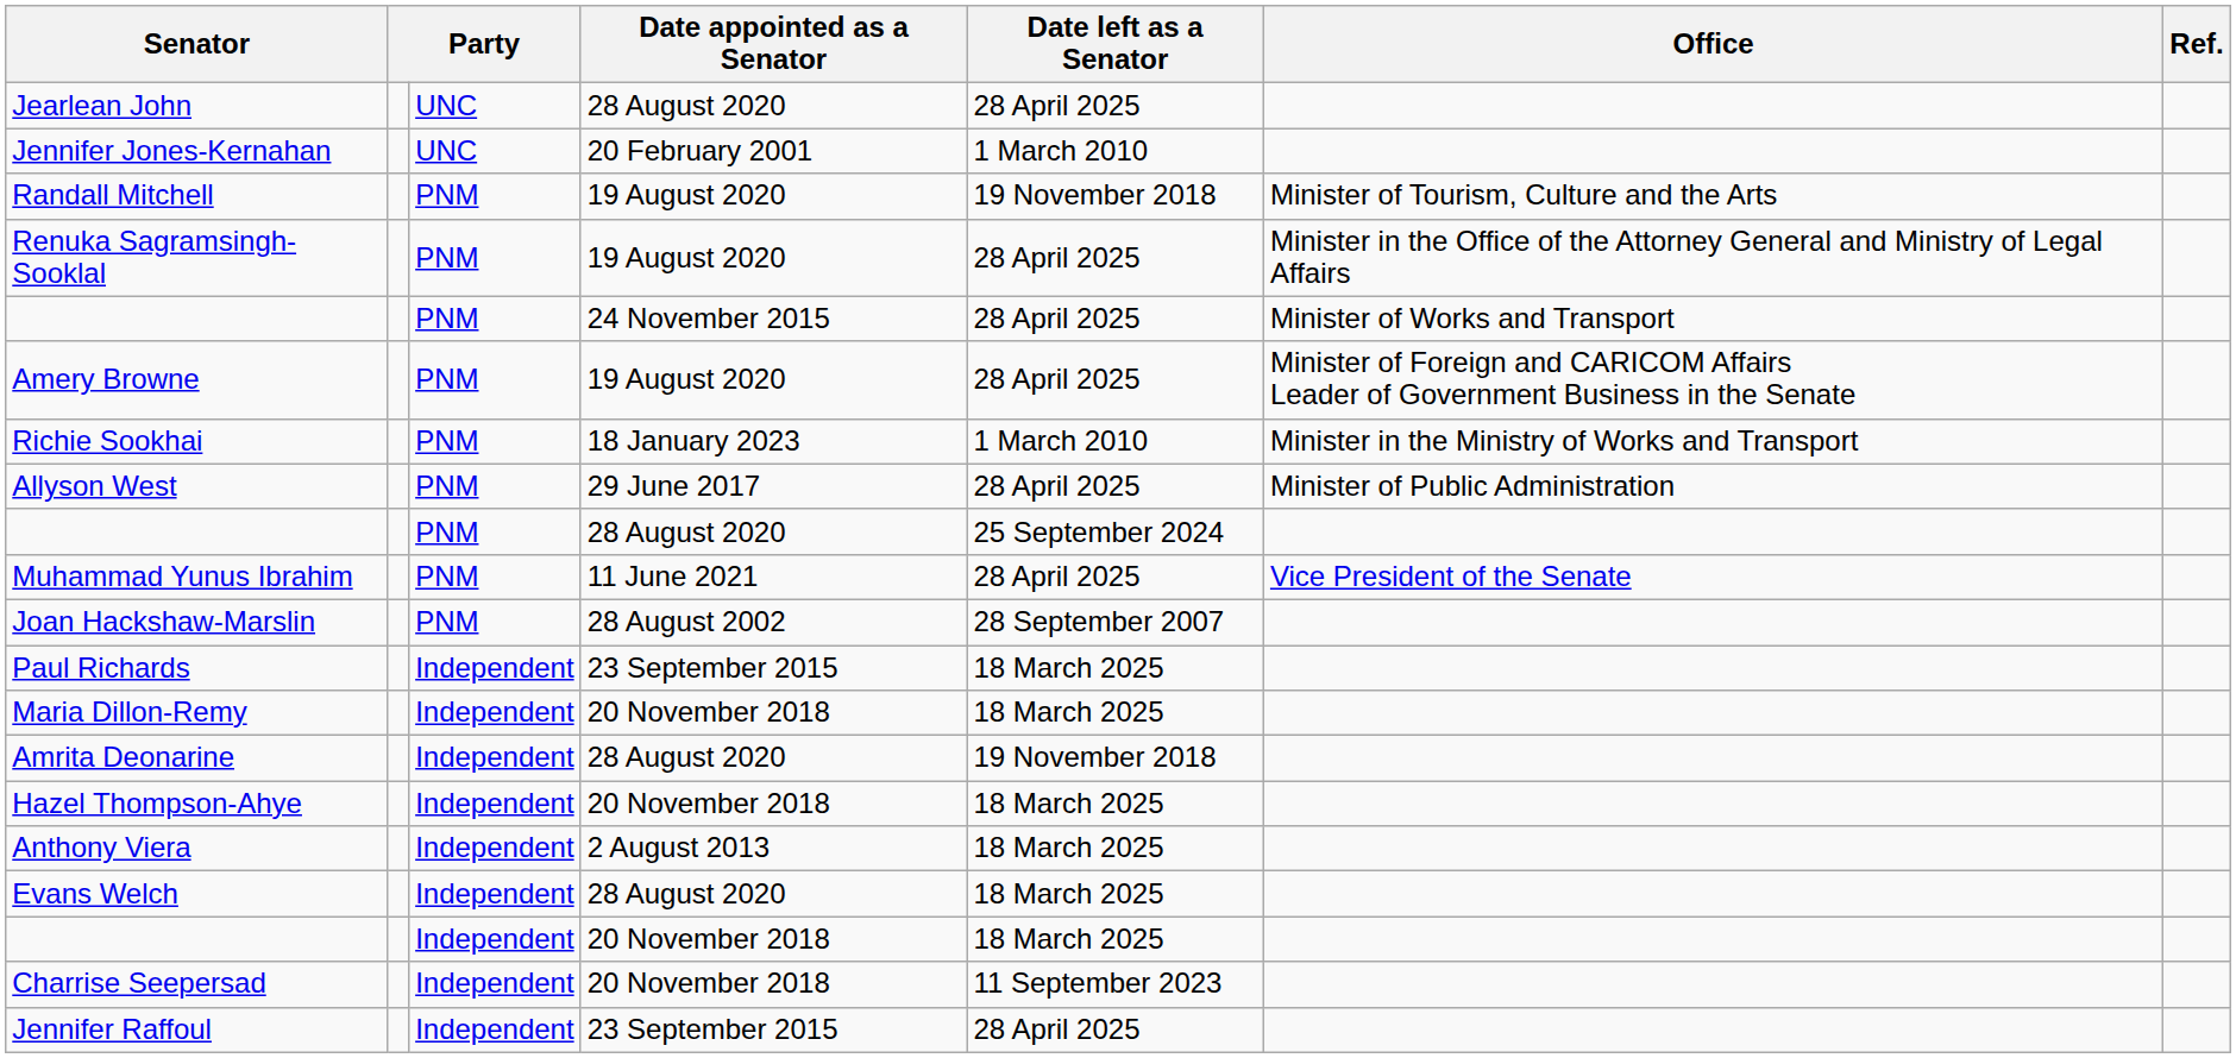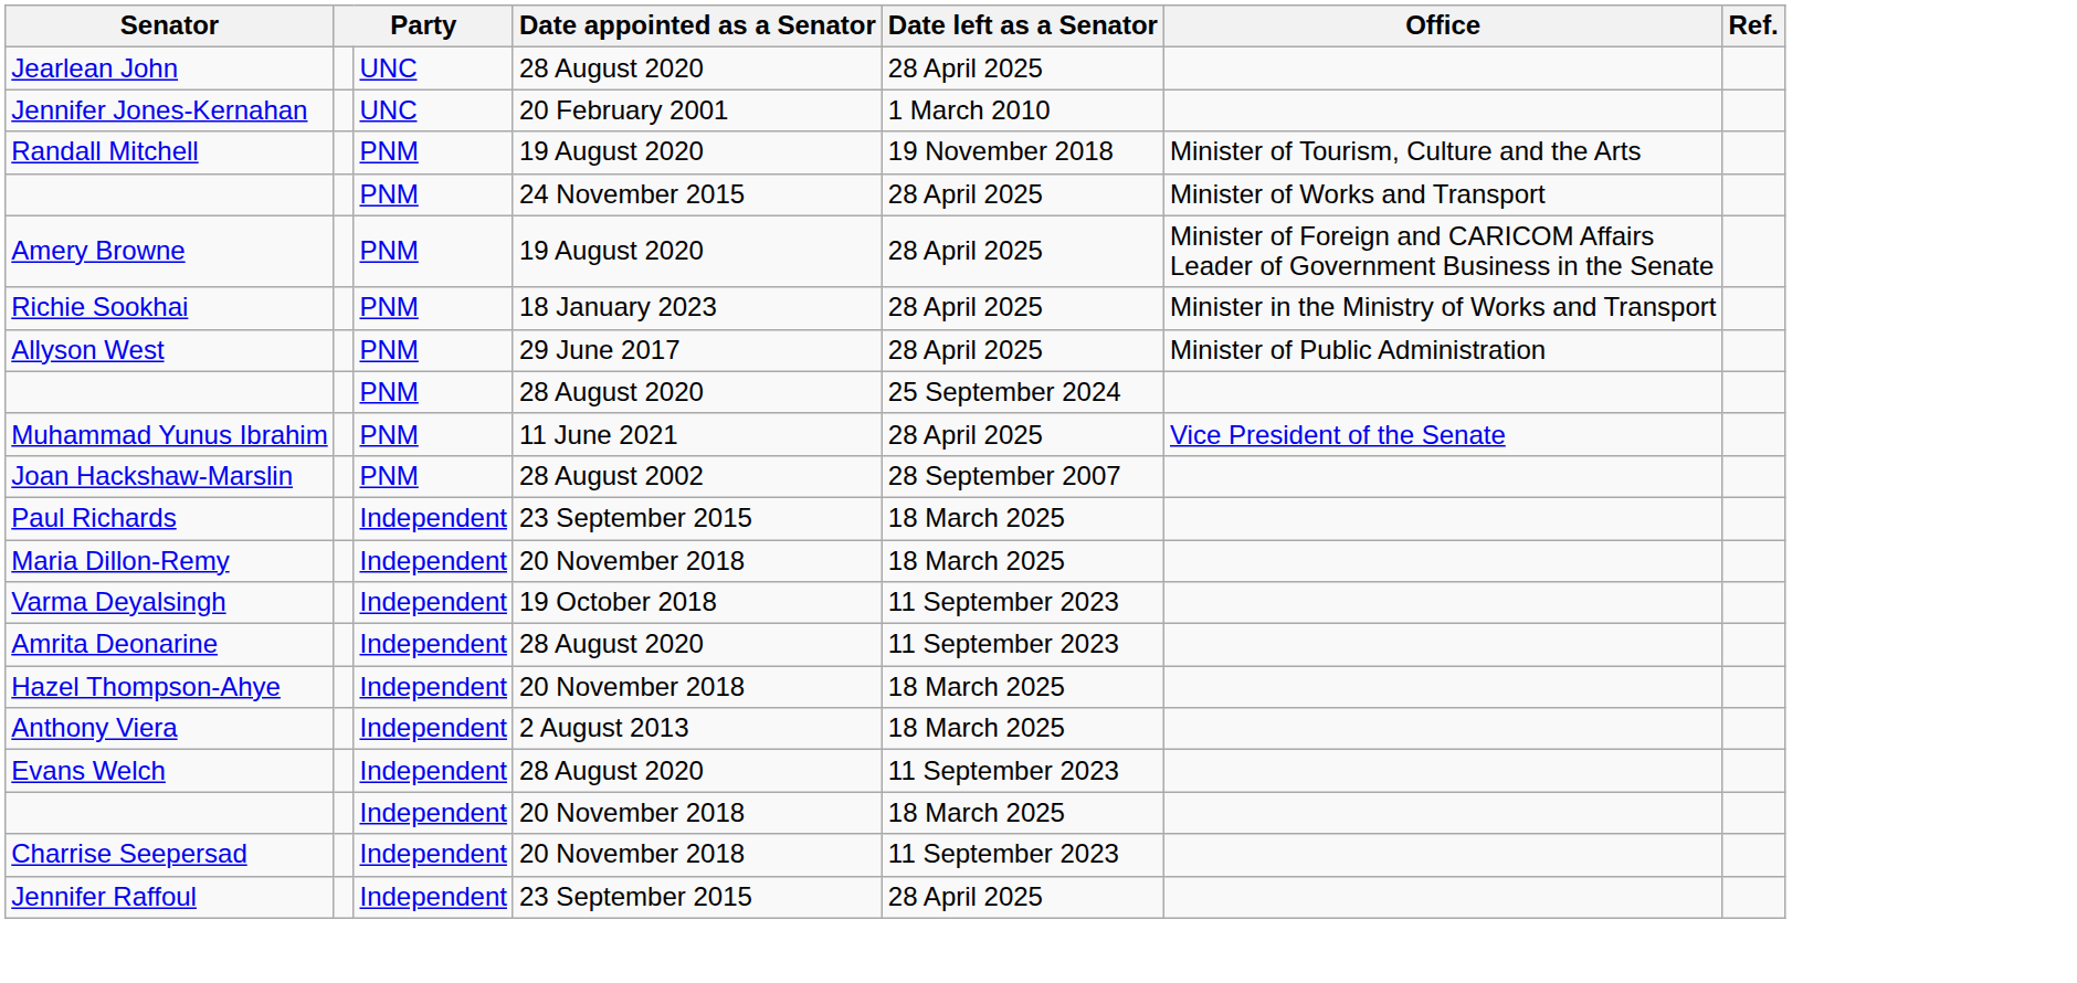- row: Renuka Sagramsingh-Sooklal | PNM | 19 August 2020 | 28 April 2025 | Minister in the Office of the Attorney General and Ministry of Legal Affairs
Richie Sookhai | Date left as a Senator: 1 March 2010 -> 28 April 2025
+ row: Varma Deyalsingh | Independent | 19 October 2018 | 11 September 2023
Amrita Deonarine | Date left as a Senator: 19 November 2018 -> 11 September 2023
Evans Welch | Date left as a Senator: 18 March 2025 -> 11 September 2023
